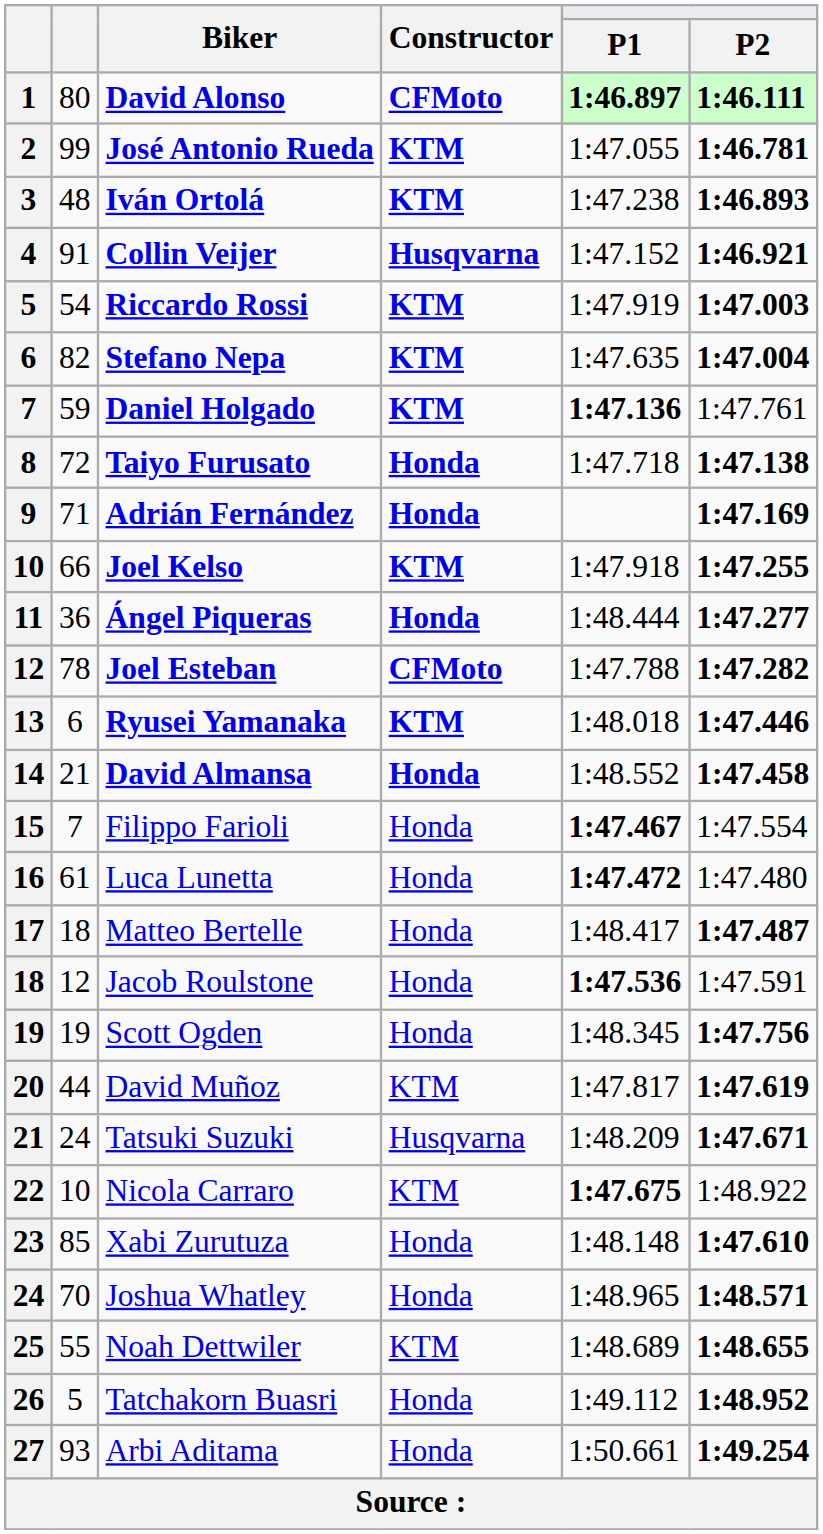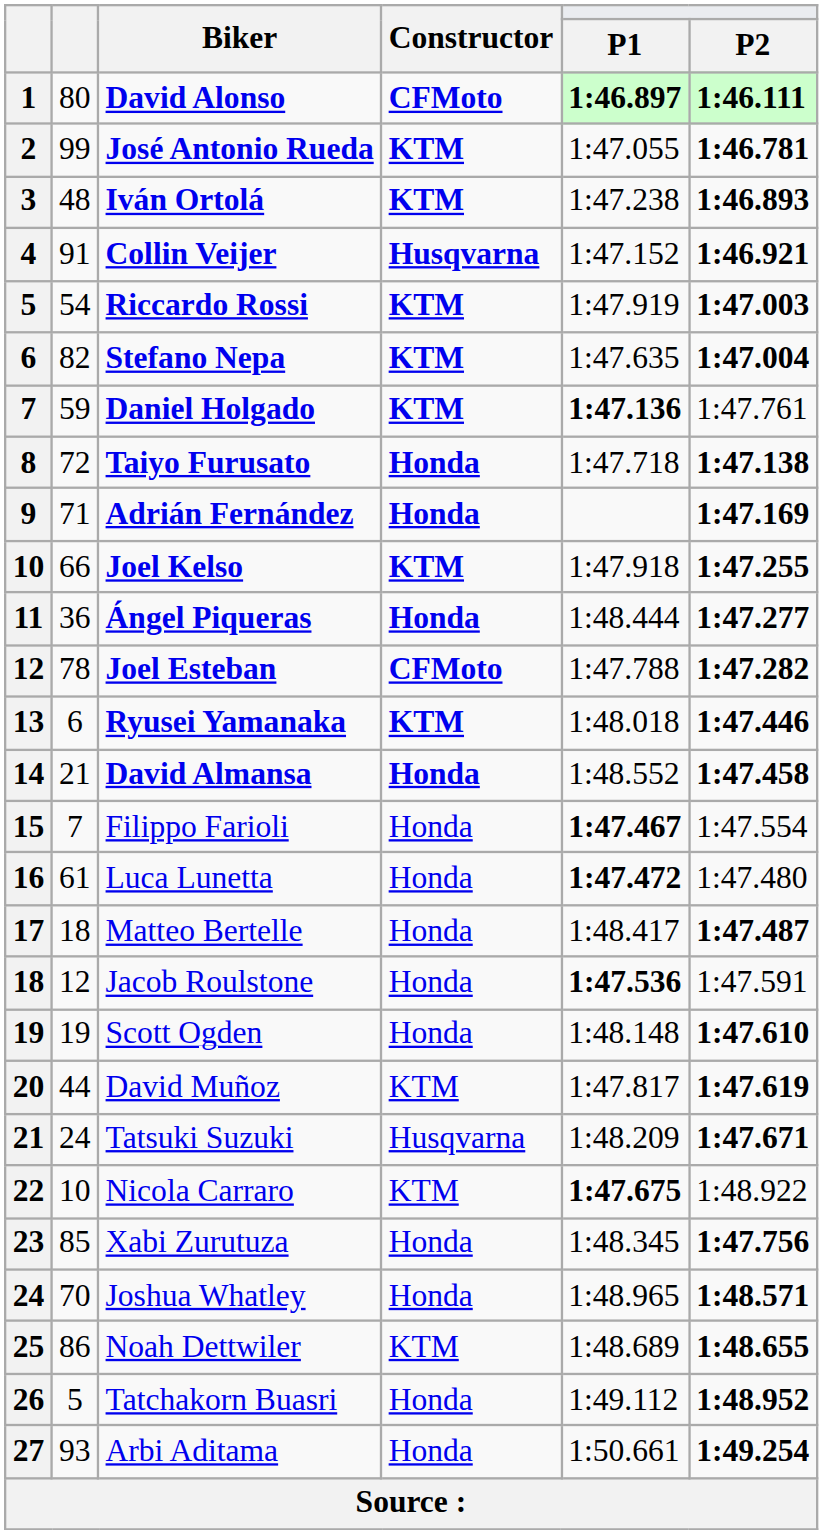Scott Ogden | P1: 1:48.345 -> 1:48.148
Scott Ogden | P2: 1:47.756 -> 1:47.610
Xabi Zurutuza | P1: 1:48.148 -> 1:48.345
Xabi Zurutuza | P2: 1:47.610 -> 1:47.756
Noah Dettwiler | column 2: 55 -> 86
